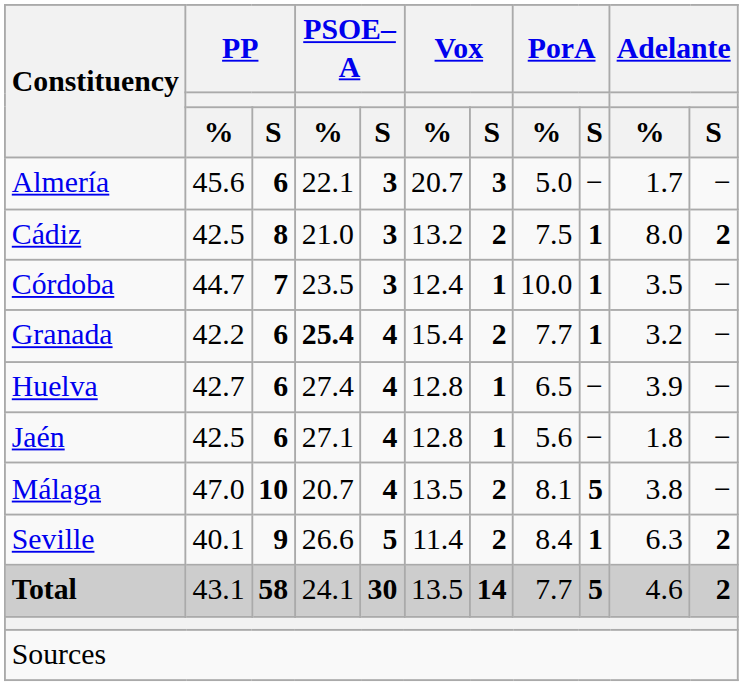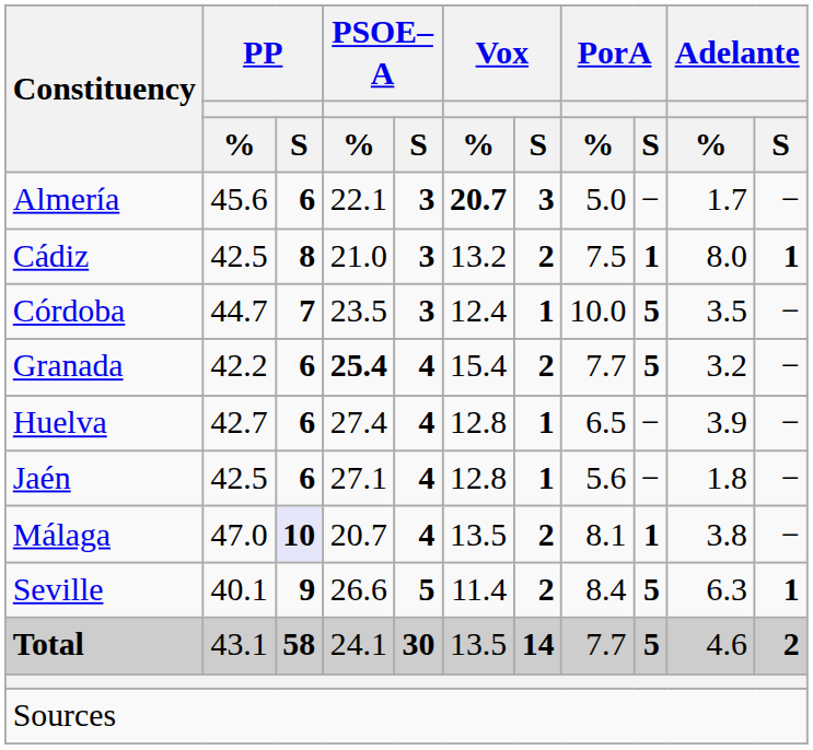Almería | Vox / %: normal -> bold
Cádiz | Adelante / S: 2 -> 1
Córdoba | PorA / S: 1 -> 5
Granada | PorA / S: 1 -> 5
Málaga | PP / S: no background -> lavender background
Málaga | PorA / S: 5 -> 1
Seville | PorA / S: 1 -> 5
Seville | Adelante / S: 2 -> 1
